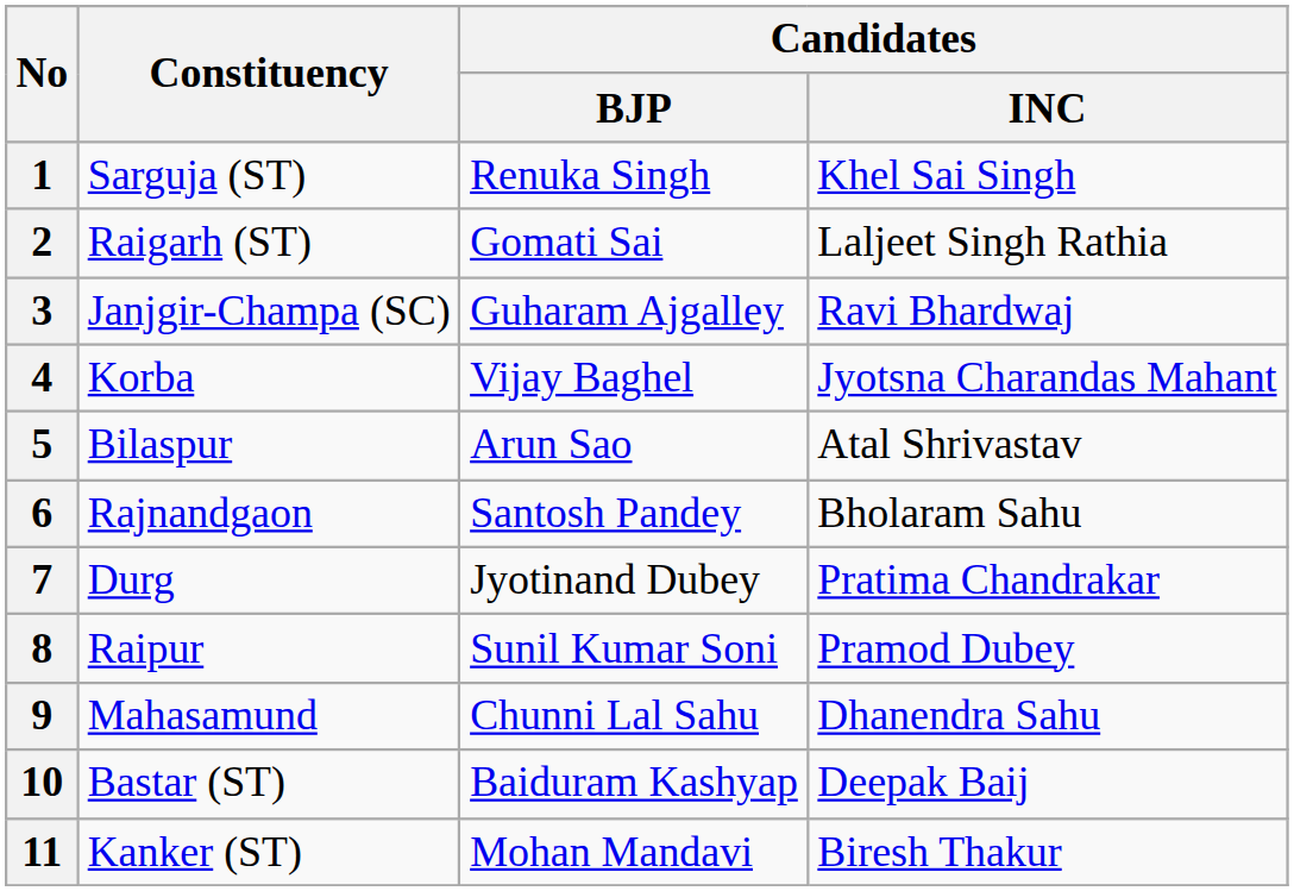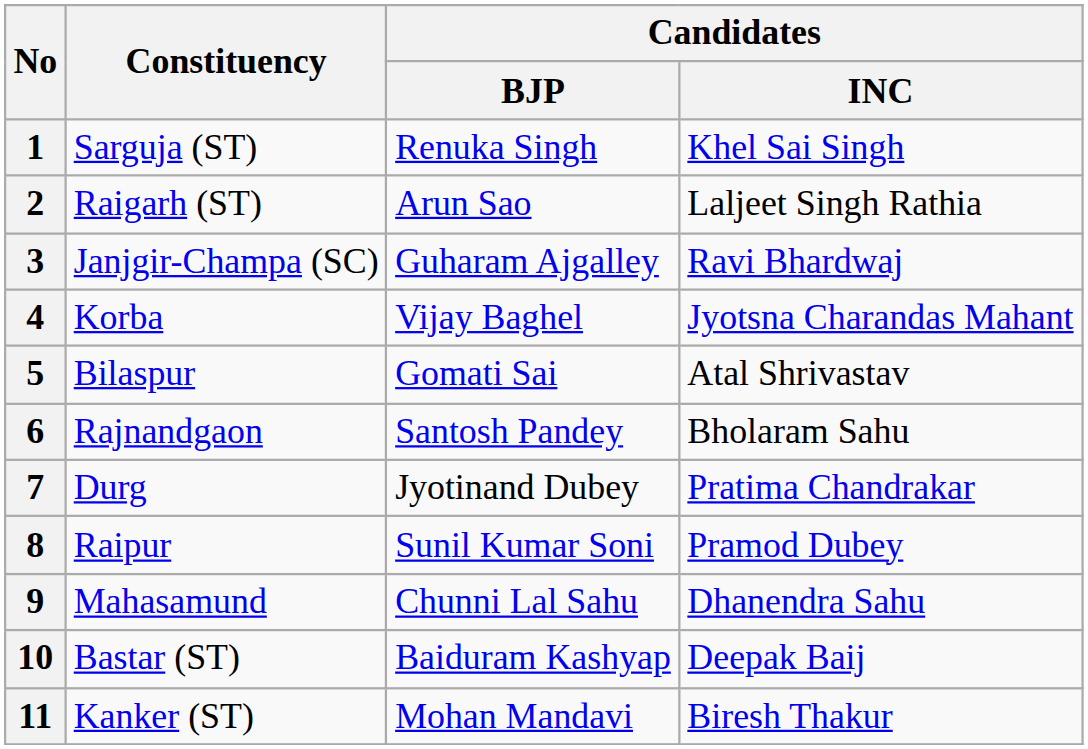2 | Candidates / BJP: Gomati Sai -> Arun Sao
5 | Candidates / BJP: Arun Sao -> Gomati Sai
